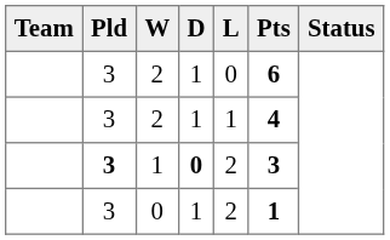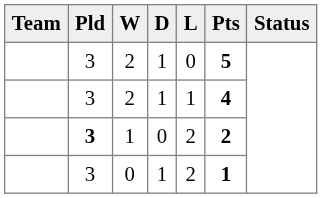row 2 | Pts: 6 -> 5
row 4 | D: bold -> normal
row 4 | Pts: 3 -> 2
